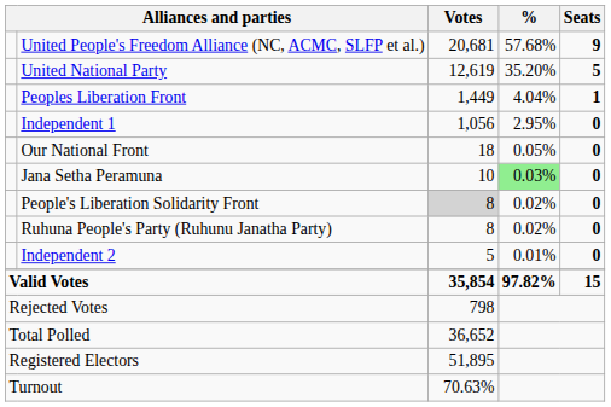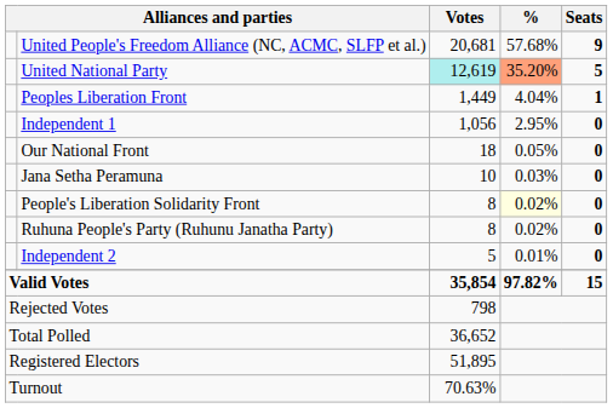United National Party | Votes: no background -> paleturquoise background
United National Party | %: no background -> lightsalmon background
Jana Setha Peramuna | %: lightgreen background -> no background
People's Liberation Solidarity Front | Votes: lightgrey background -> no background
People's Liberation Solidarity Front | %: no background -> lightyellow background
